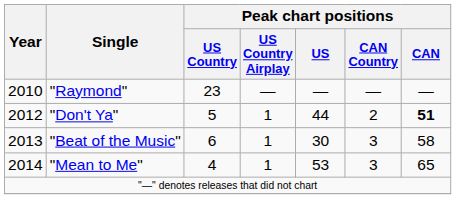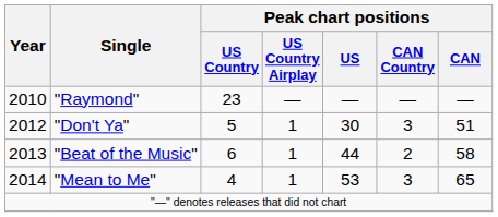"Don't Ya" | Peak chart positions / US: 44 -> 30
"Don't Ya" | Peak chart positions / CAN Country: 2 -> 3
"Don't Ya" | Peak chart positions / CAN: bold -> normal
"Beat of the Music" | Peak chart positions / US: 30 -> 44
"Beat of the Music" | Peak chart positions / CAN Country: 3 -> 2
